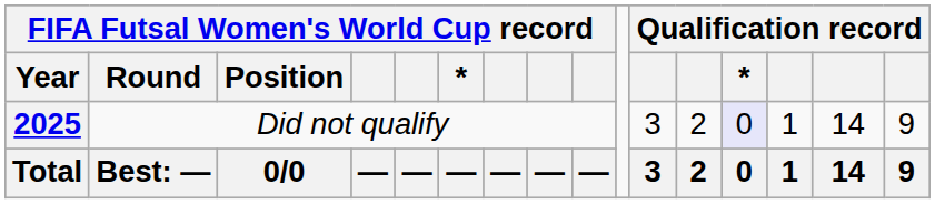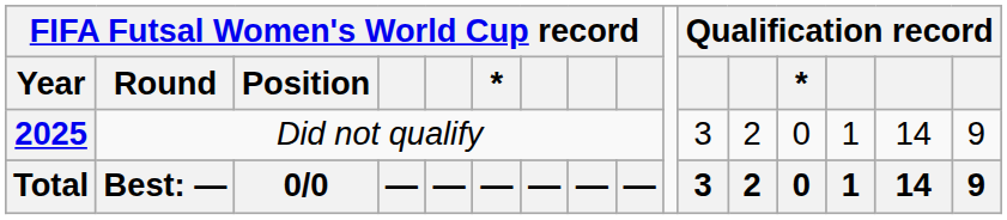2025 | Qualification record / *: lavender background -> no background
